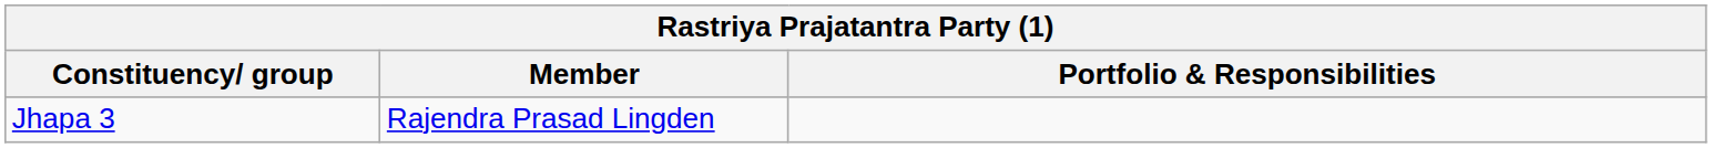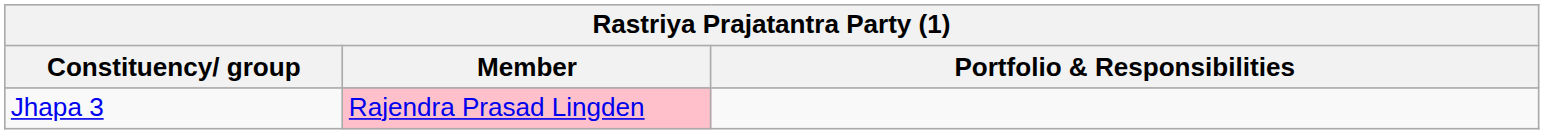Jhapa 3 | Member: no background -> pink background
